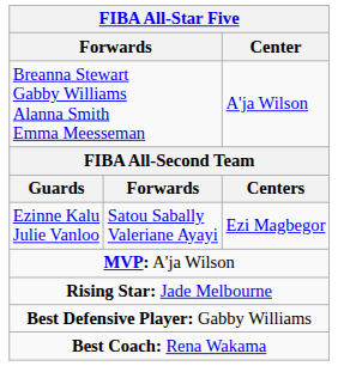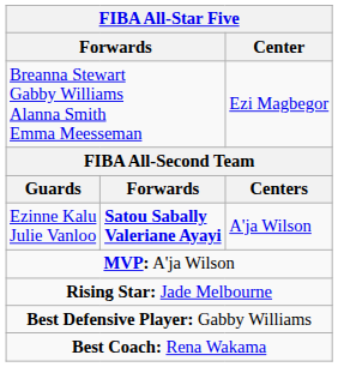Breanna Stewart Gabby Williams Alanna Smith Emma Meesseman | Center: A'ja Wilson -> Ezi Magbegor
Ezinne Kalu Julie Vanloo | column 2: normal -> bold
Ezinne Kalu Julie Vanloo | Center: Ezi Magbegor -> A'ja Wilson
